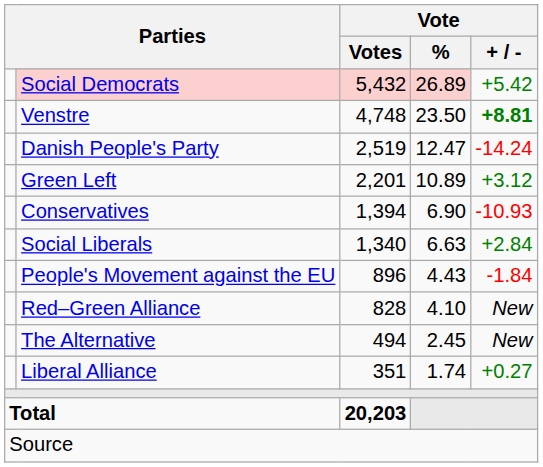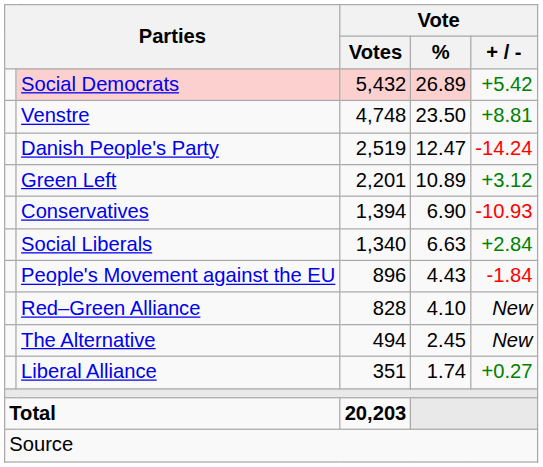Venstre | Vote / + / -: bold -> normal
